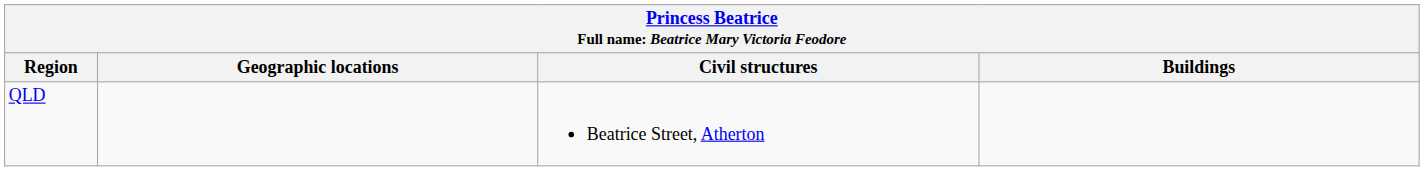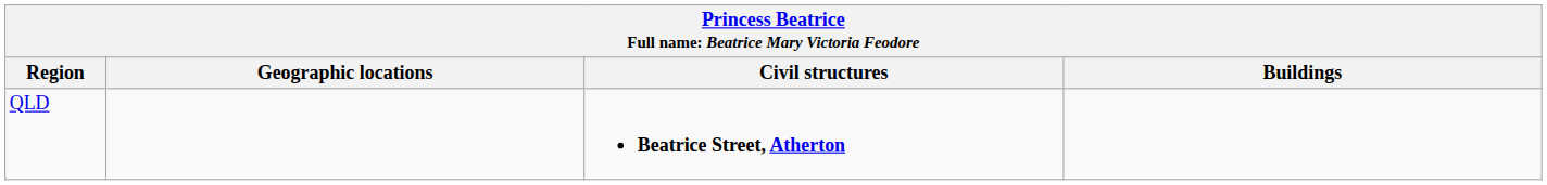QLD | Civil structures: normal -> bold
